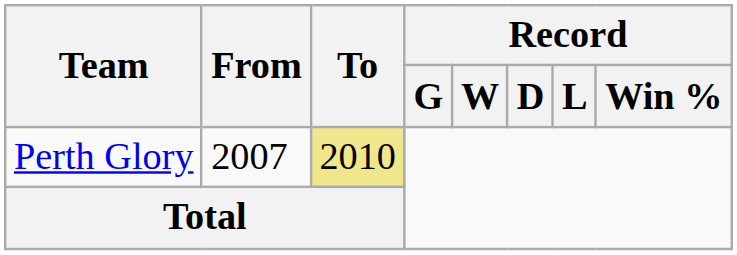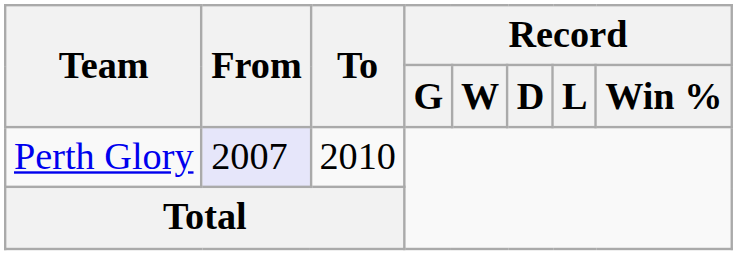Perth Glory | From: no background -> lavender background
Perth Glory | To: khaki background -> no background
